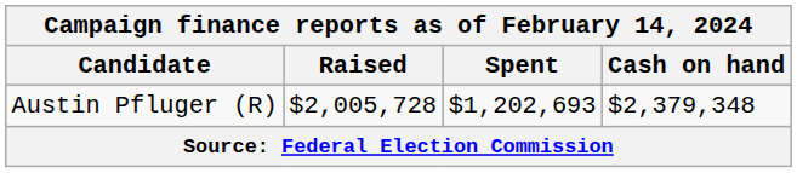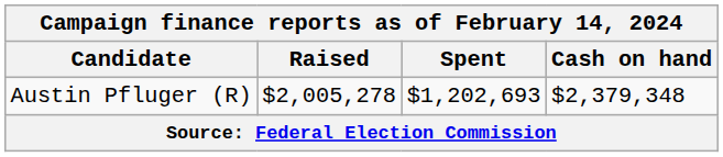Austin Pfluger (R) | Raised: $2,005,728 -> $2,005,278
